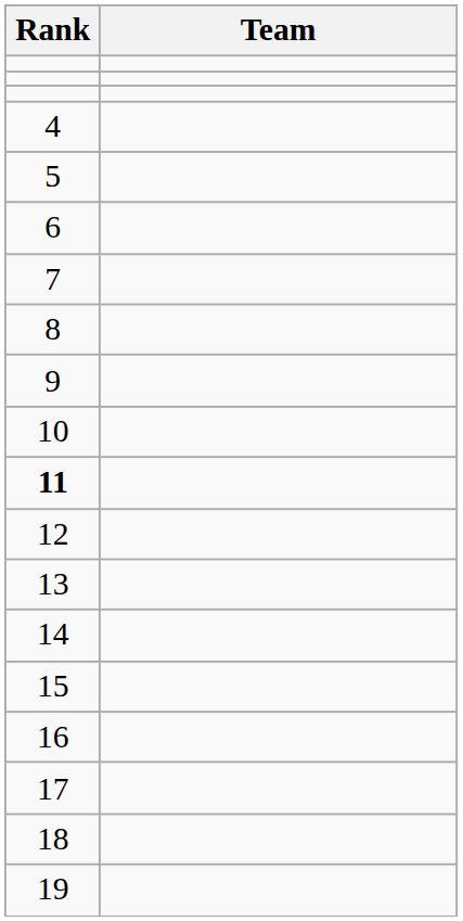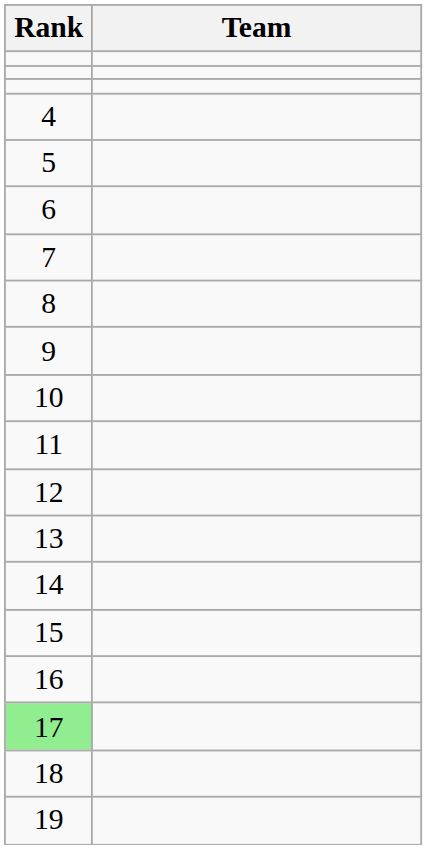row 12 | Rank: bold -> normal
row 18 | Rank: no background -> lightgreen background
